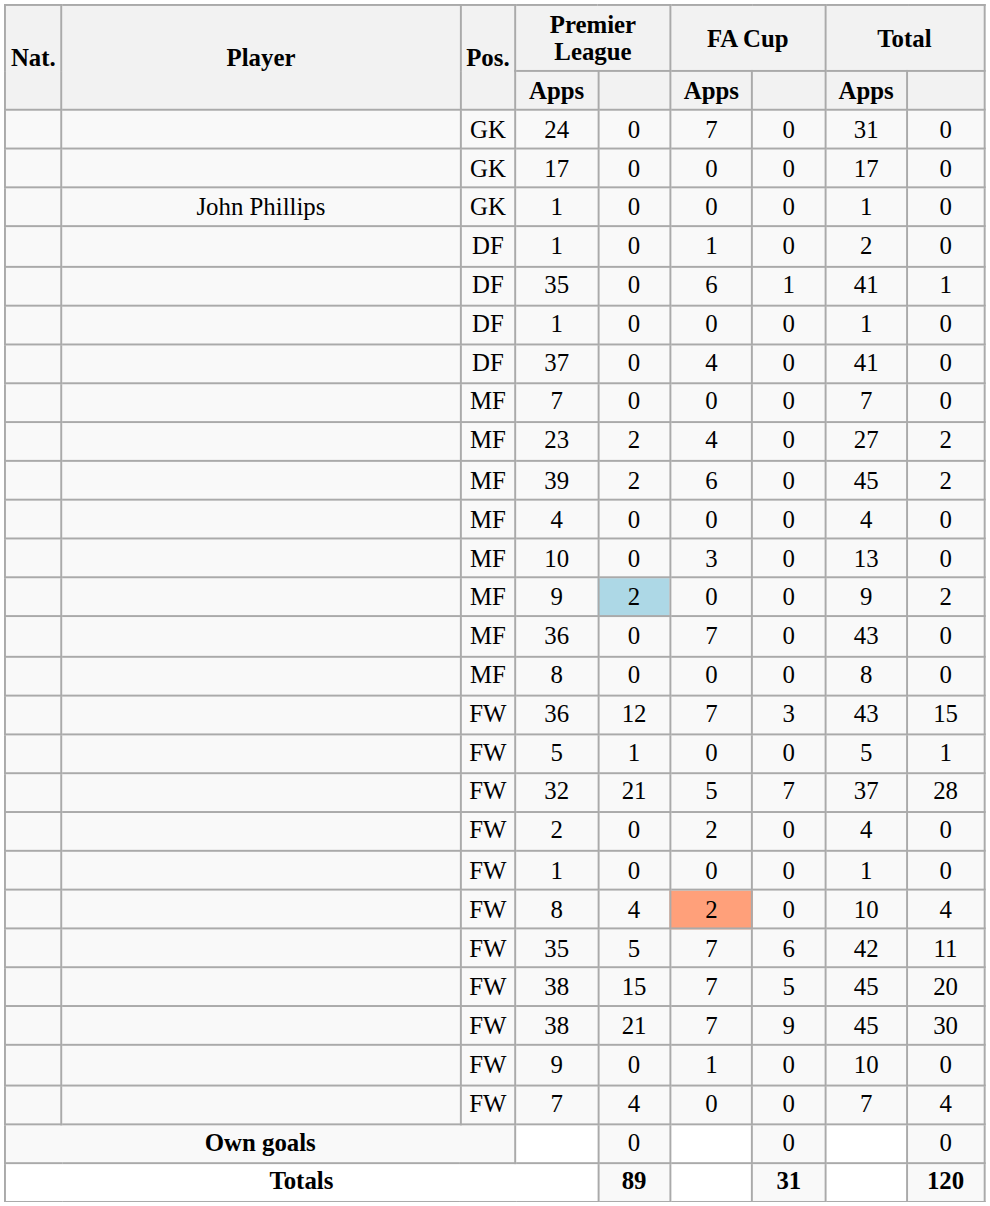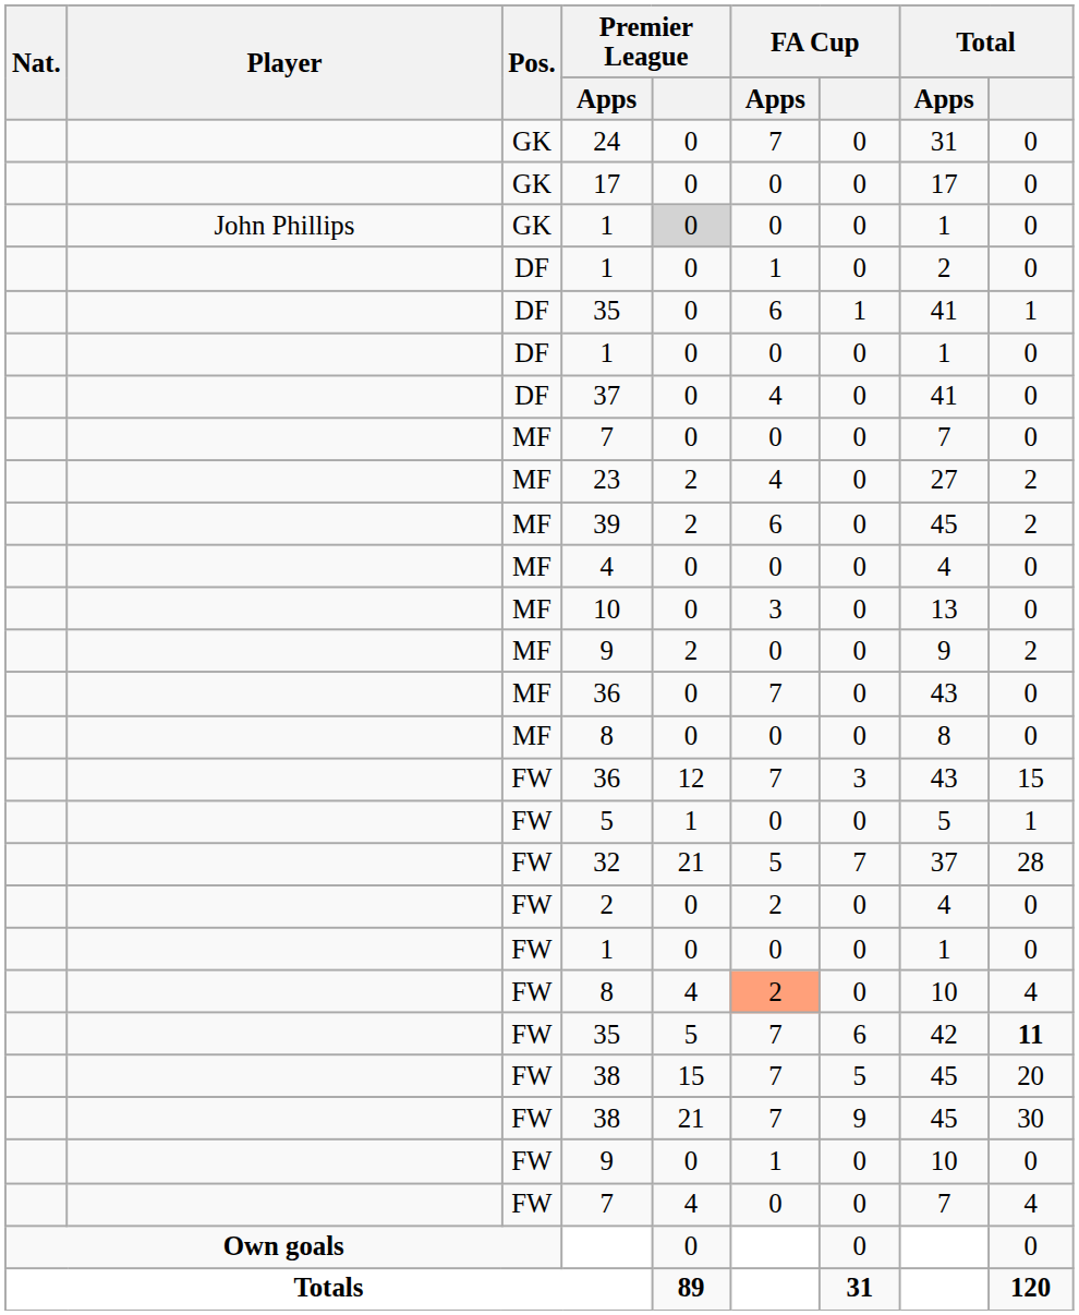GK / 1 | Premier League: no background -> lightgrey background
MF / 9 | Premier League: lightblue background -> no background
FW / 35 | Total: normal -> bold
